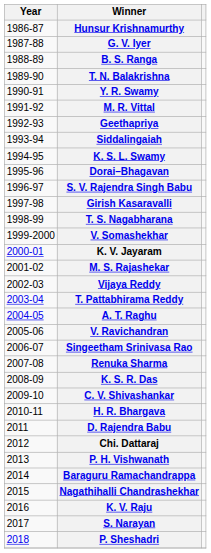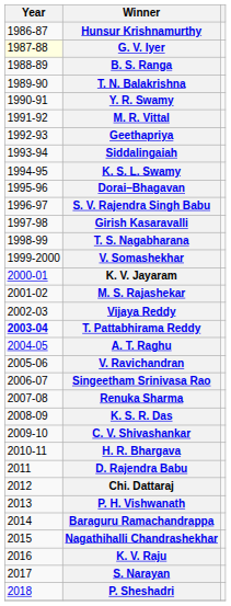G. V. Iyer | Year: no background -> lightyellow background
T. Pattabhirama Reddy | Year: normal -> bold
